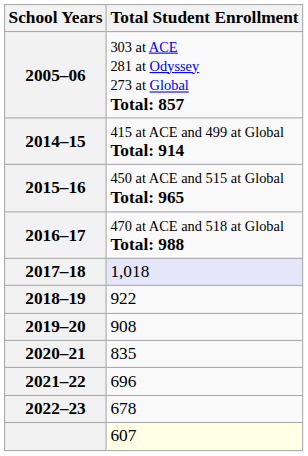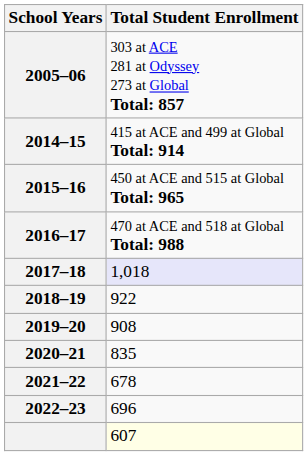2021–22 | Total Student Enrollment: 696 -> 678
2022–23 | Total Student Enrollment: 678 -> 696
